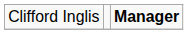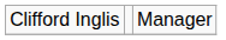Clifford Inglis | column 3: bold -> normal
